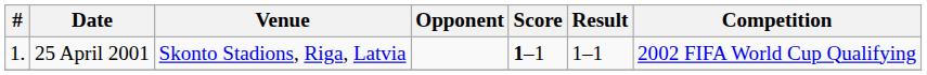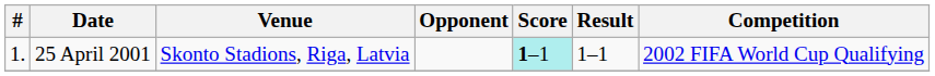25 April 2001 | Score: no background -> paleturquoise background
